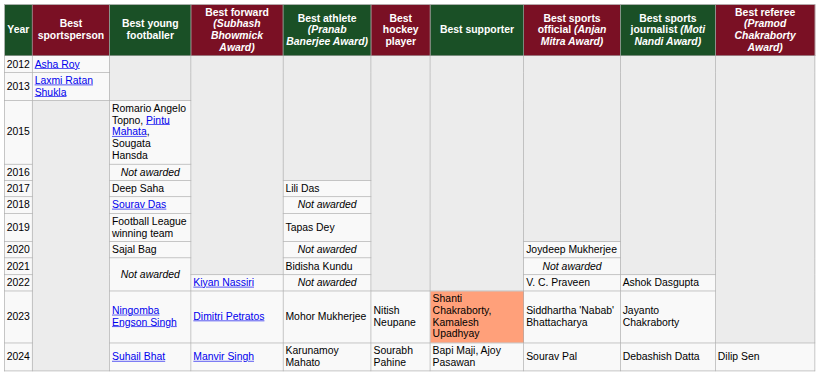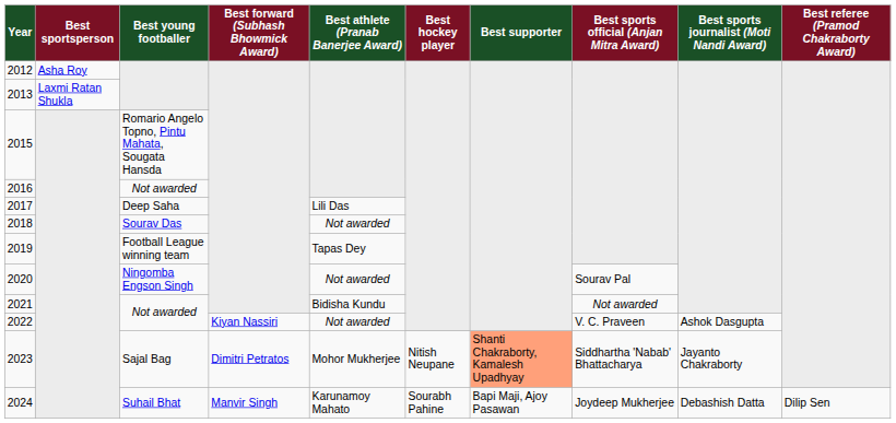2020 | Best young footballer: Sajal Bag -> Ningomba Engson Singh
2020 | Best sports official (Anjan Mitra Award): Joydeep Mukherjee -> Sourav Pal
2023 | Best young footballer: Ningomba Engson Singh -> Sajal Bag
2024 | Best sports official (Anjan Mitra Award): Sourav Pal -> Joydeep Mukherjee
